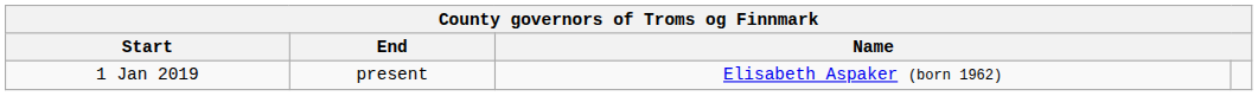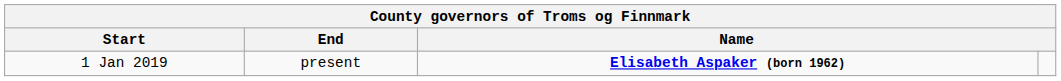1 Jan 2019 | column 3: normal -> bold
